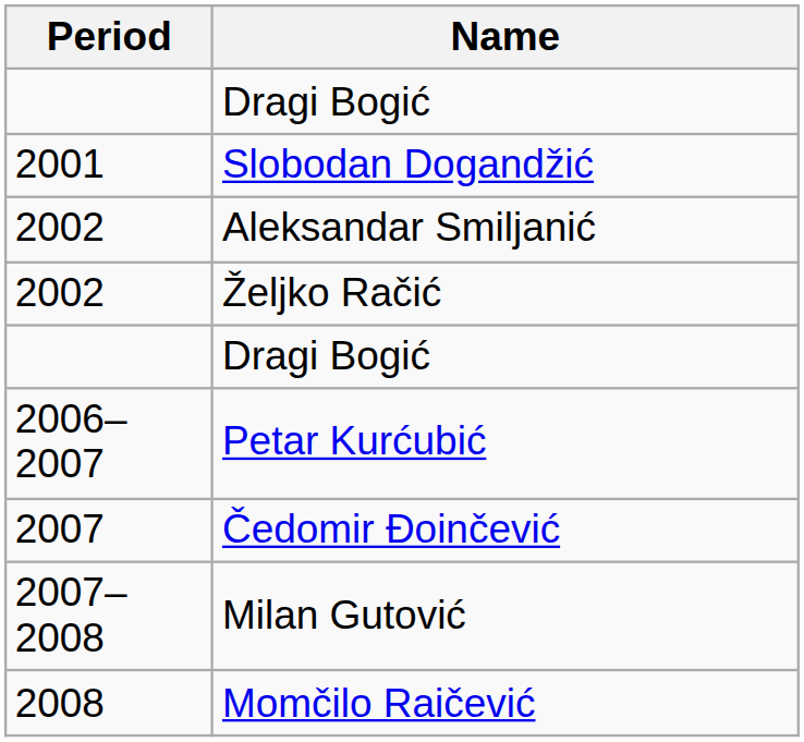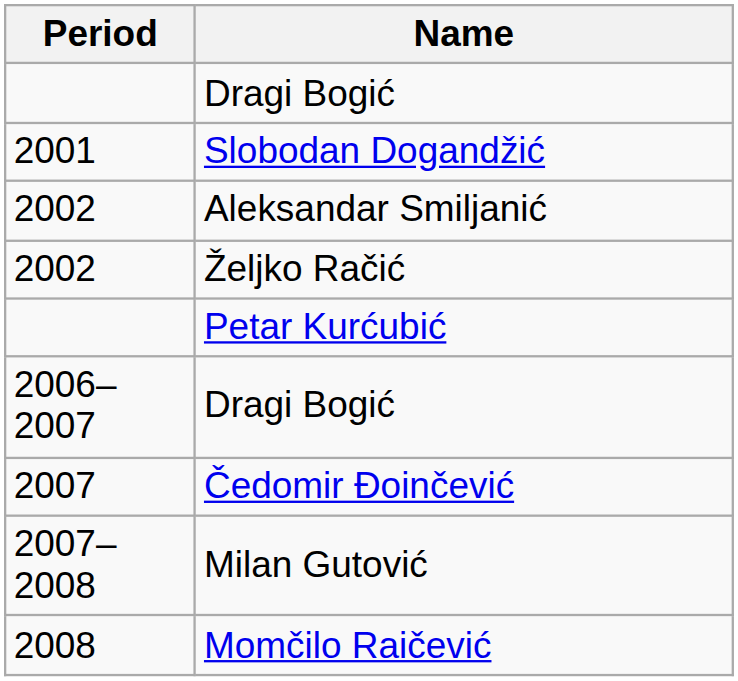row 6 | Name: Dragi Bogić -> Petar Kurćubić
row 7 | Name: Petar Kurćubić -> Dragi Bogić
